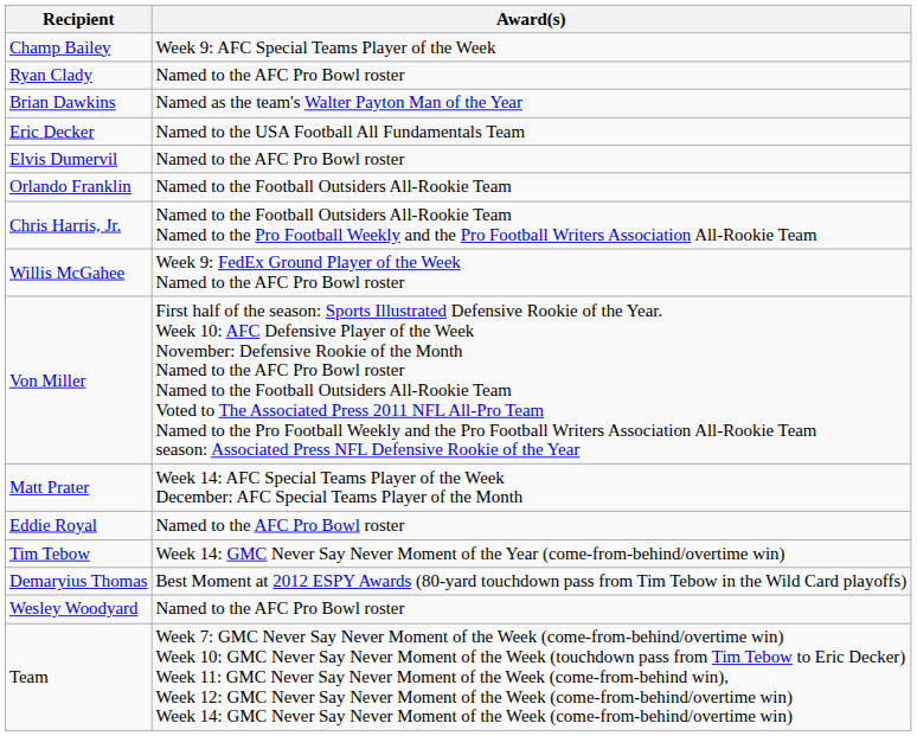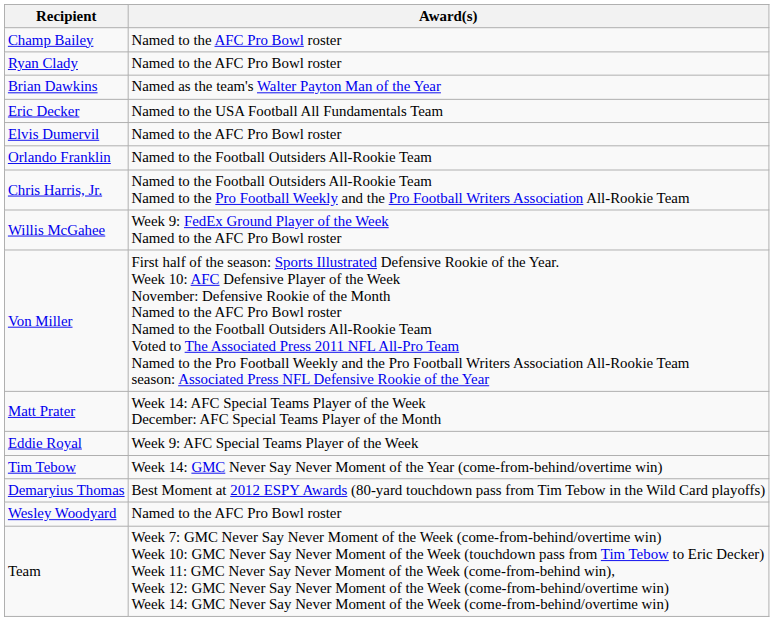Champ Bailey | Award(s): Week 9: AFC Special Teams Player of the Week -> Named to the AFC Pro Bowl roster
Eddie Royal | Award(s): Named to the AFC Pro Bowl roster -> Week 9: AFC Special Teams Player of the Week
